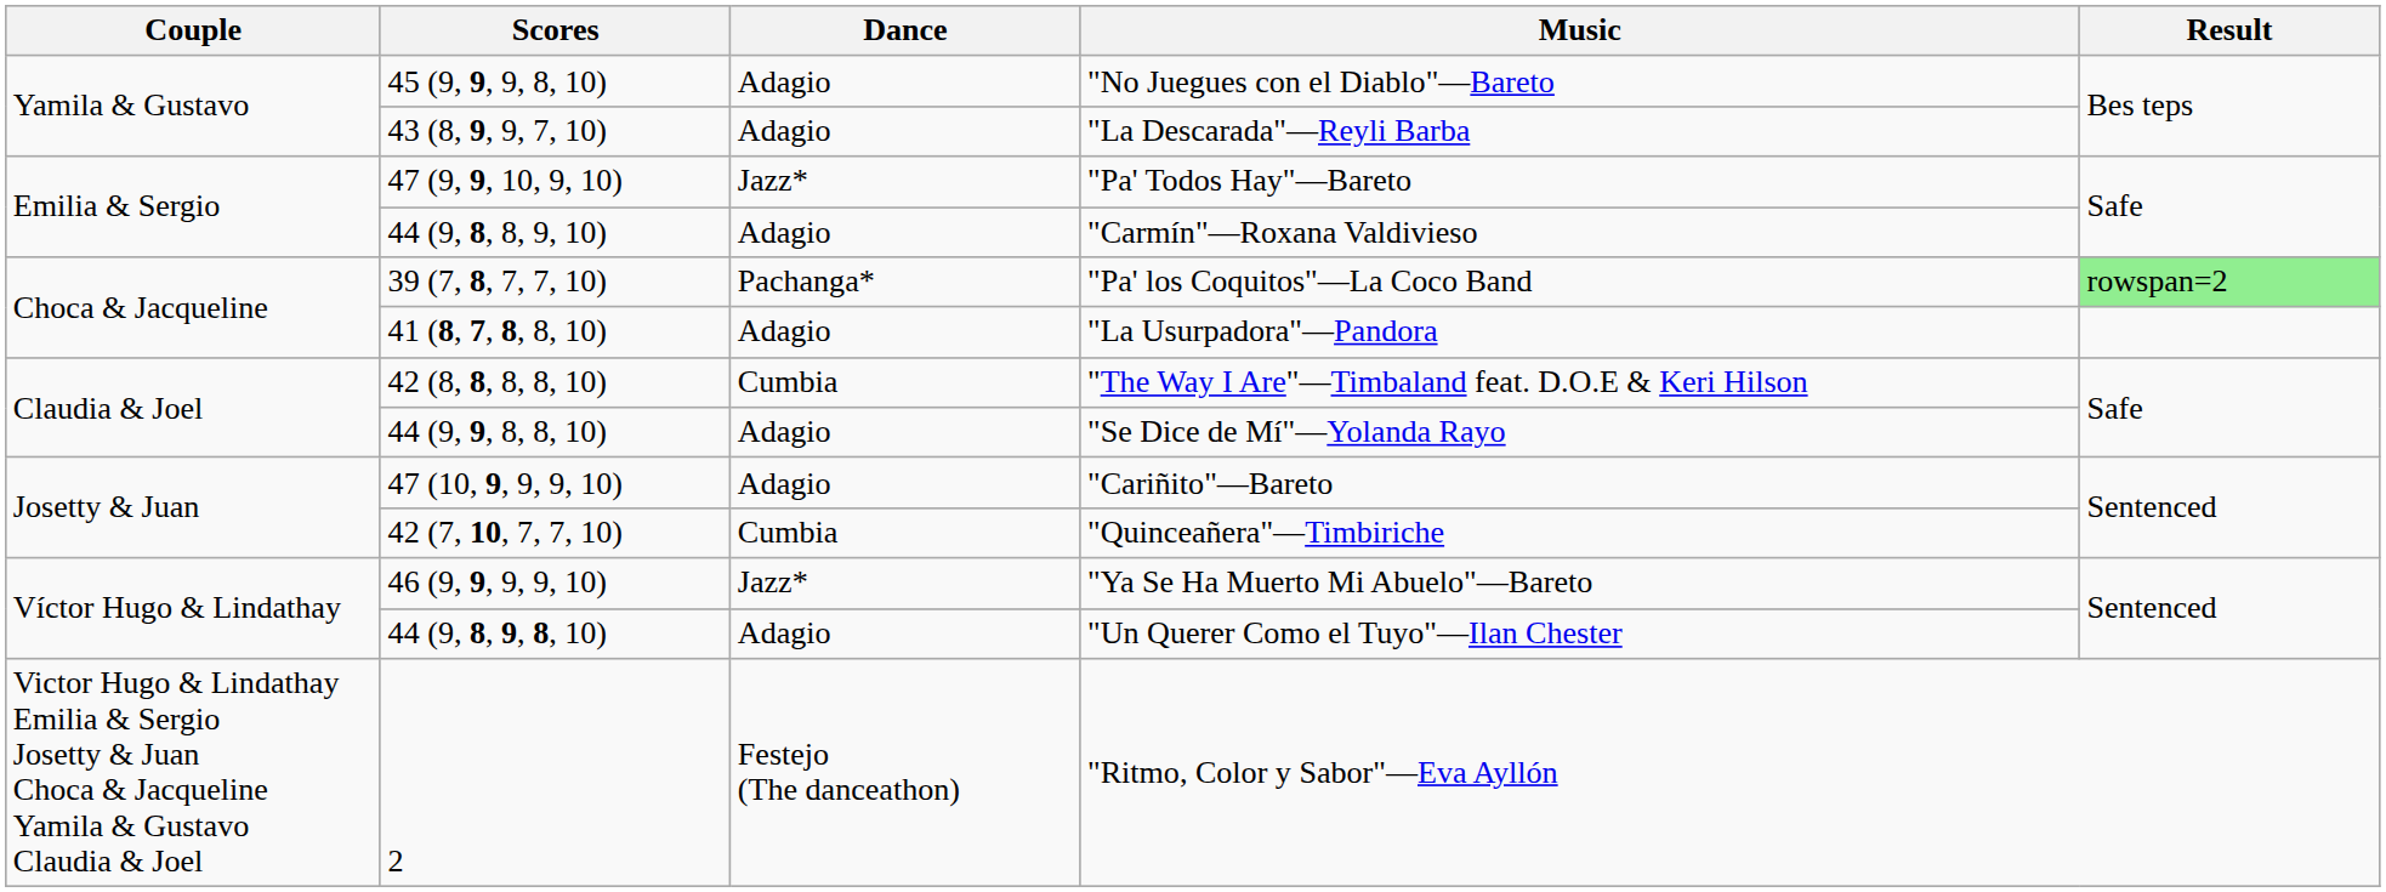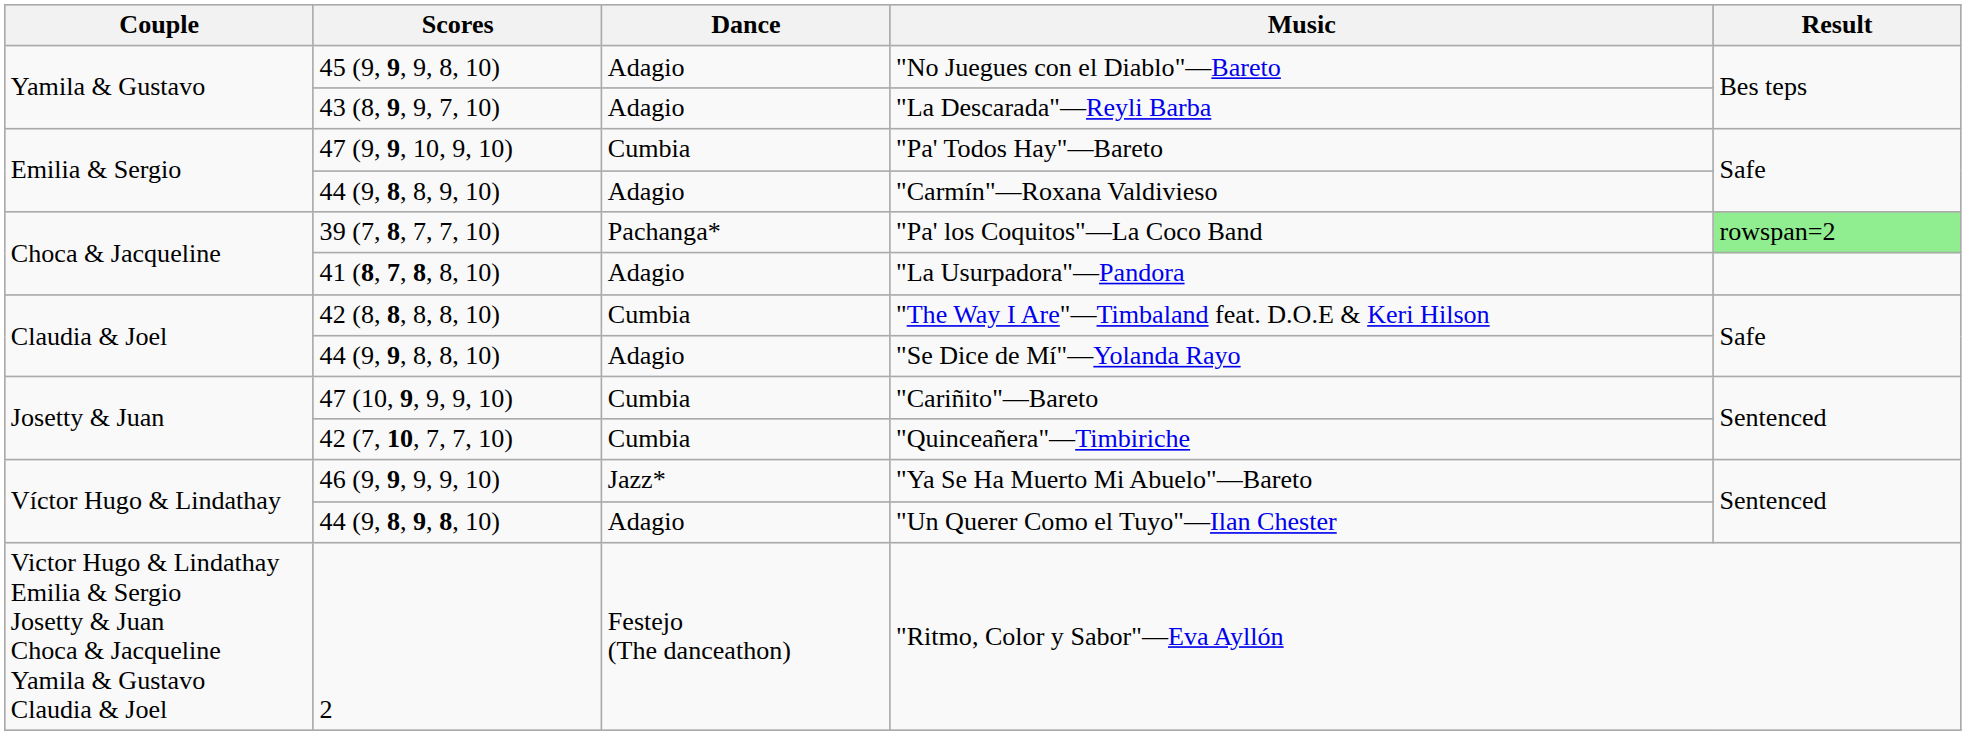"Pa' Todos Hay"—Bareto | Dance: Jazz* -> Cumbia
"Cariñito"—Bareto | Dance: Adagio -> Cumbia
